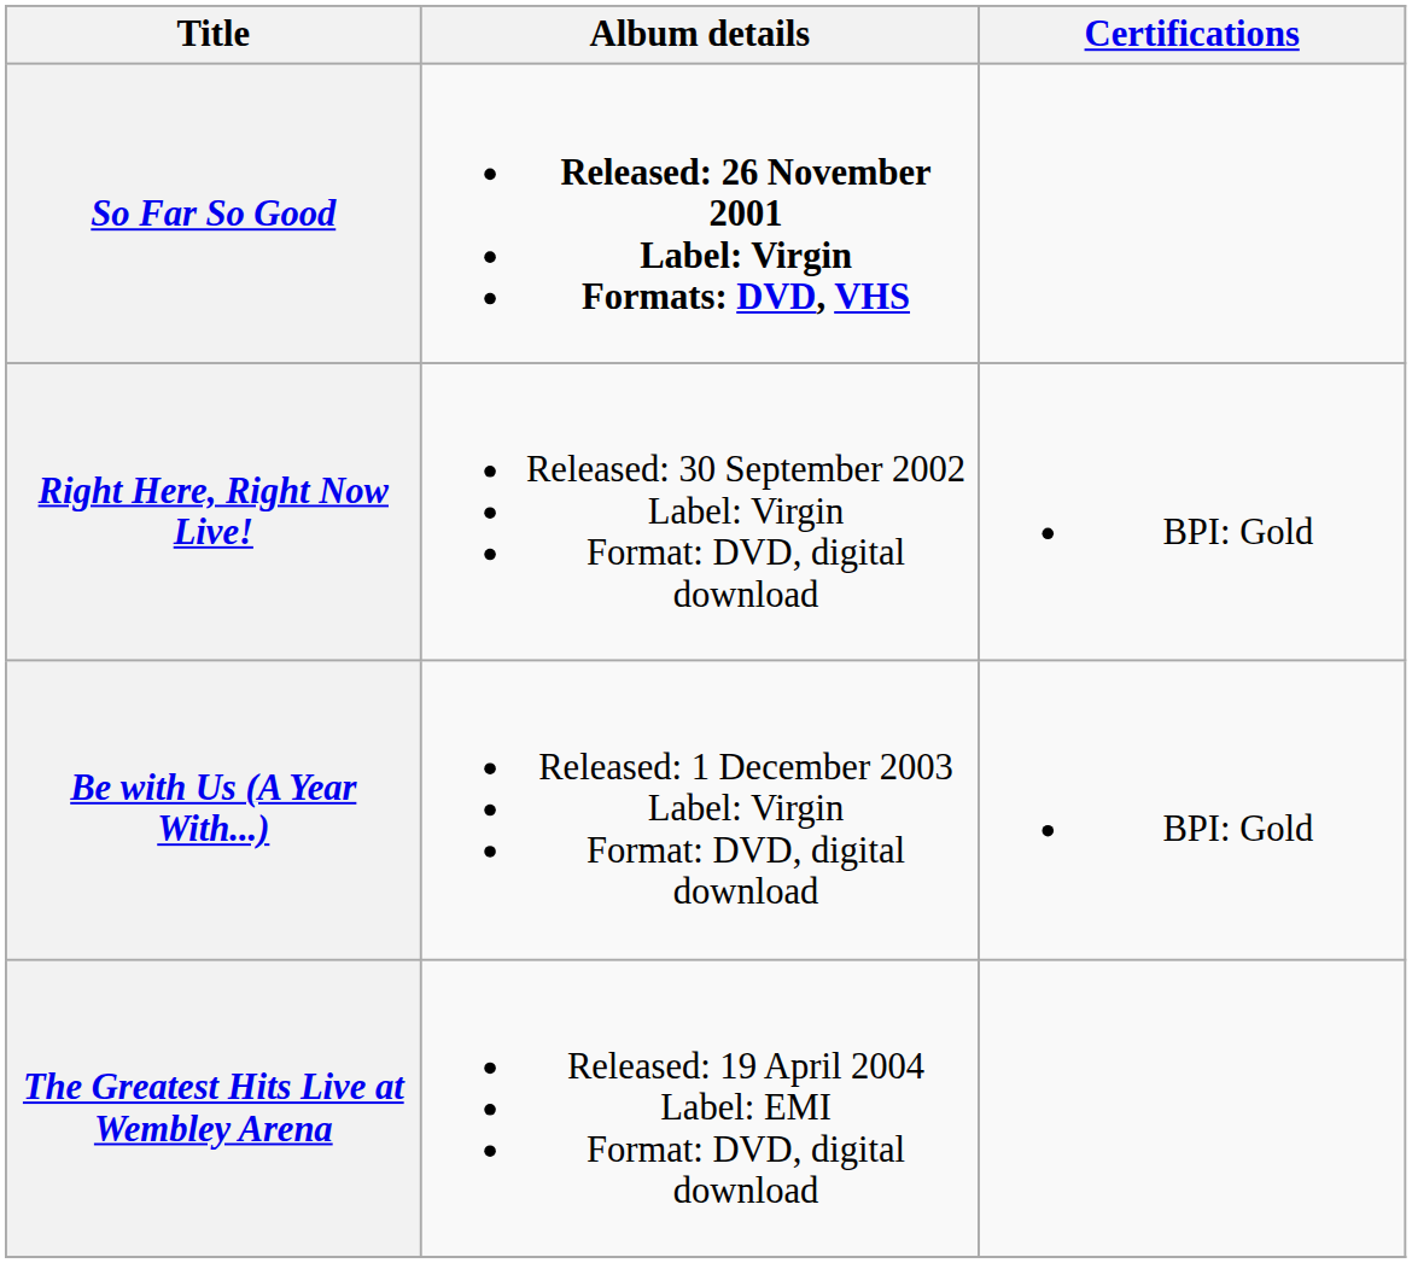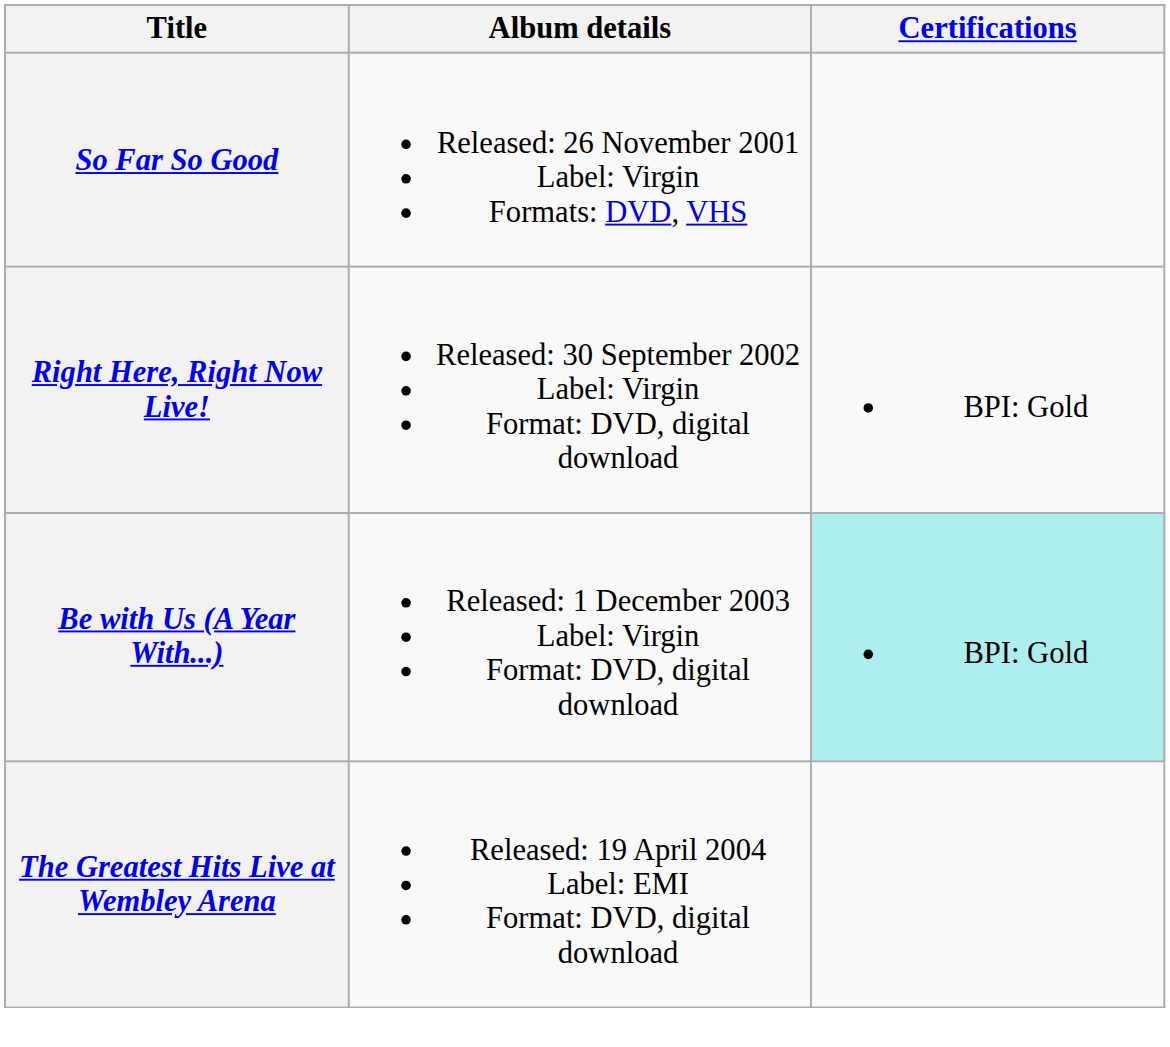So Far So Good | Album details: bold -> normal
Be with Us (A Year With...) | Certifications: no background -> paleturquoise background
